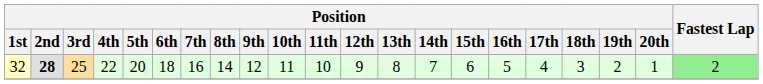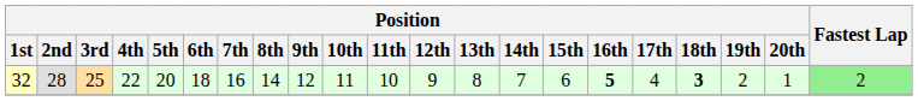32 | Position / 2nd: bold -> normal
32 | Position / 16th: normal -> bold
32 | Position / 18th: normal -> bold
